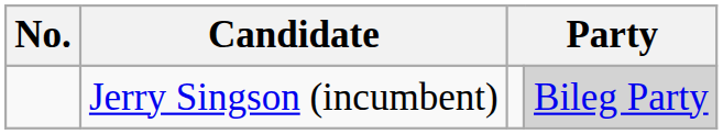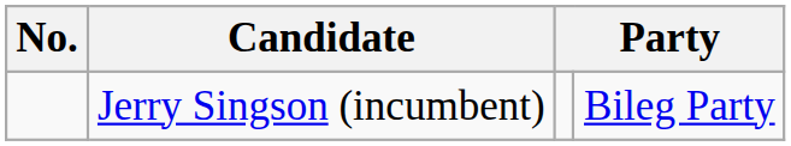Jerry Singson (incumbent) | column 4: lightgrey background -> no background
